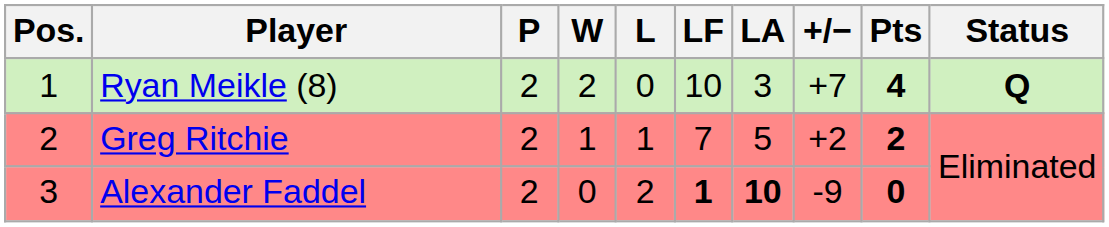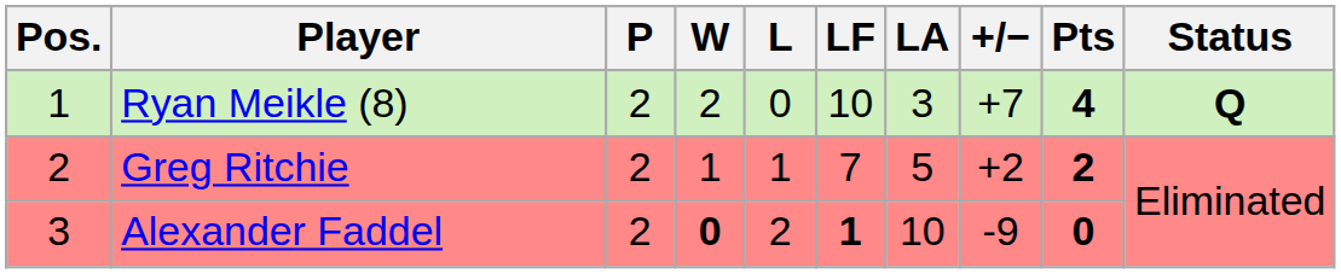Alexander Faddel | W: normal -> bold
Alexander Faddel | LA: bold -> normal
